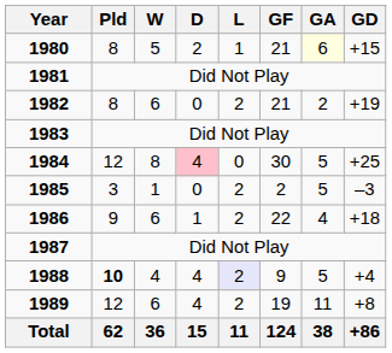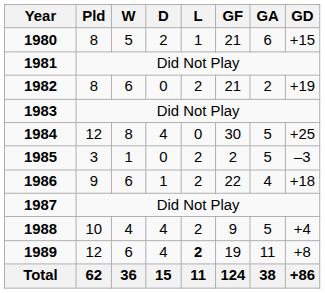1980 | GA: lightyellow background -> no background
1984 | D: pink background -> no background
1988 | Pld: bold -> normal
1988 | L: lavender background -> no background
1989 | L: normal -> bold
